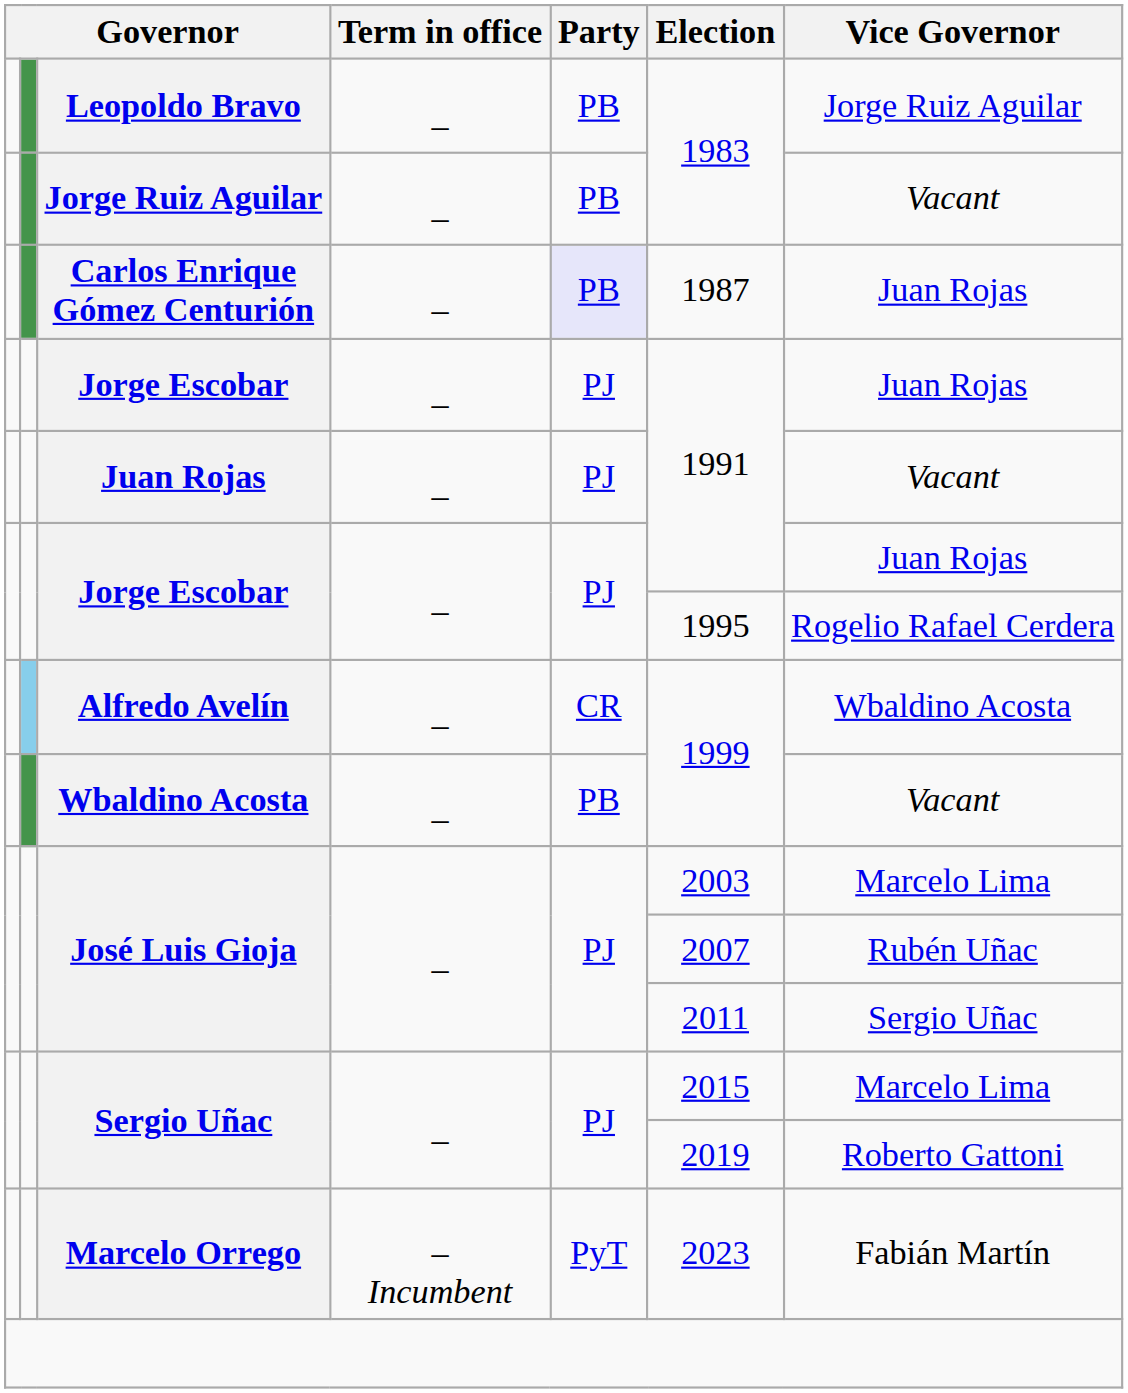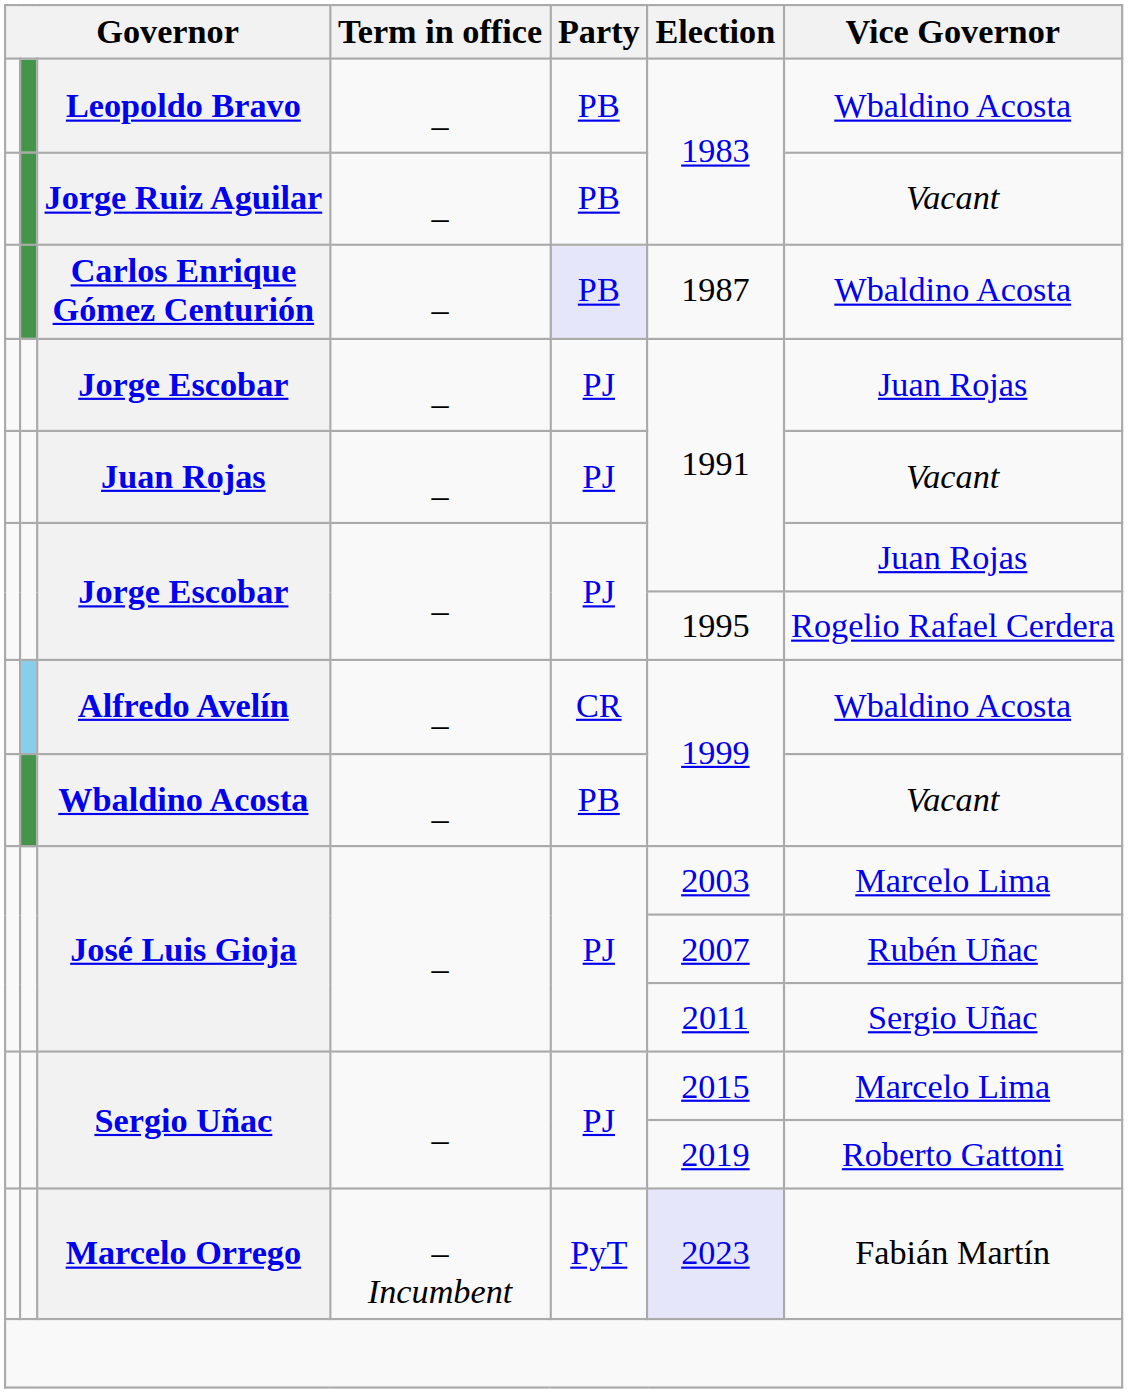Leopoldo Bravo | Vice Governor: Jorge Ruiz Aguilar -> Wbaldino Acosta
Carlos Enrique Gómez Centurión | Vice Governor: Juan Rojas -> Wbaldino Acosta
Marcelo Orrego | Election: no background -> lavender background
